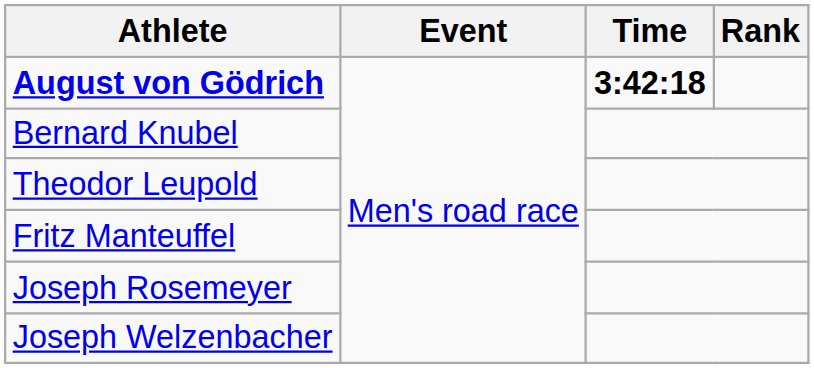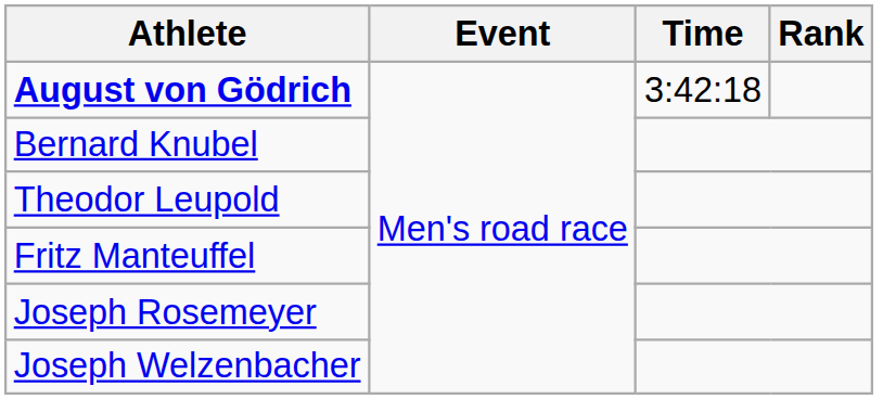August von Gödrich | Time: bold -> normal
